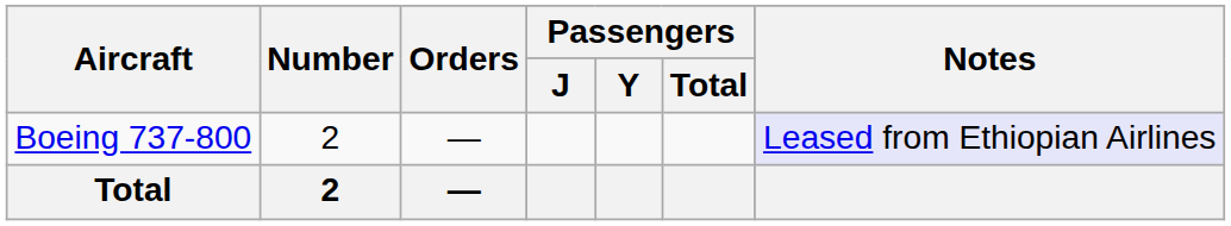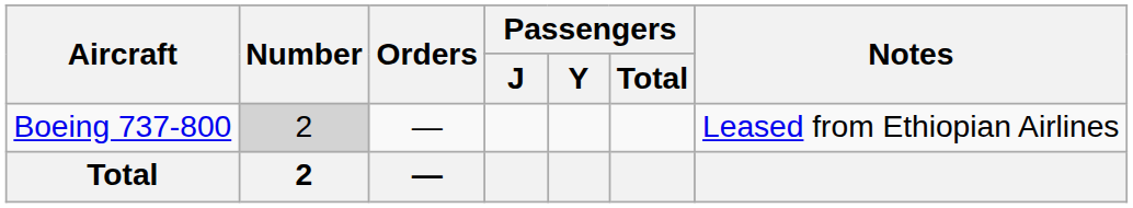Boeing 737-800 | Number: no background -> lightgrey background
Boeing 737-800 | Notes: lavender background -> no background
